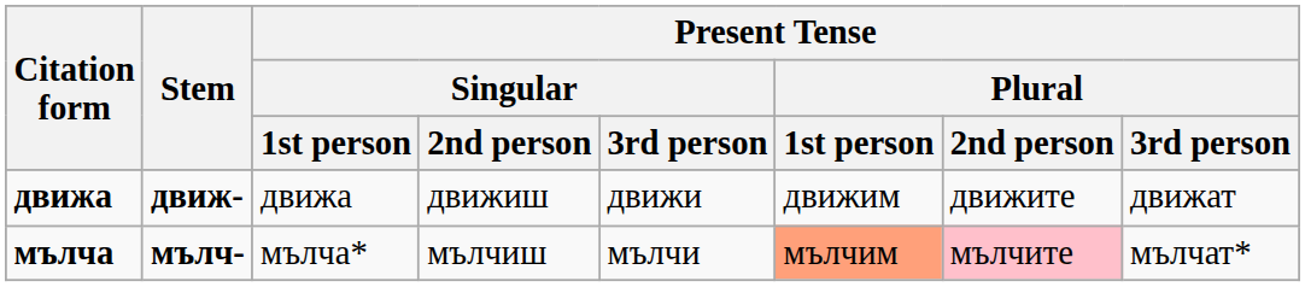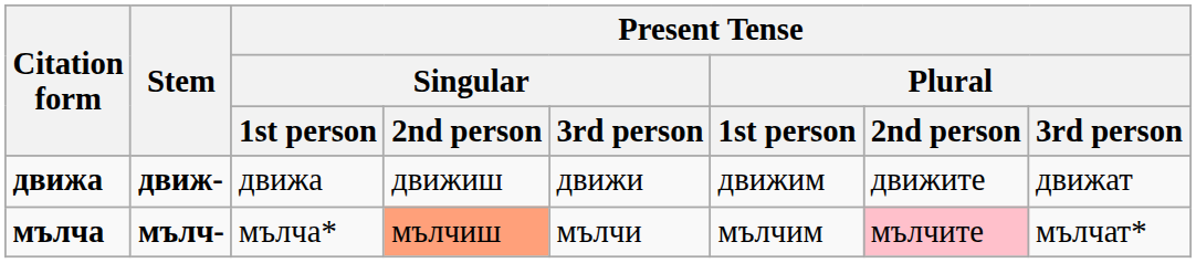мълча | Present Tense / Singular / 2nd person: no background -> lightsalmon background
мълча | Present Tense / Plural / 1st person: lightsalmon background -> no background
